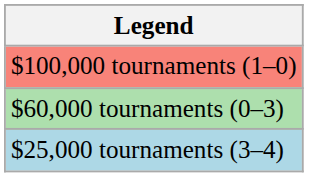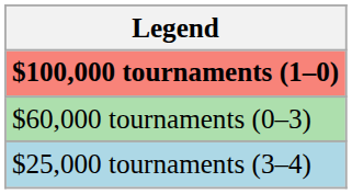row 2 | column 1: normal -> bold
